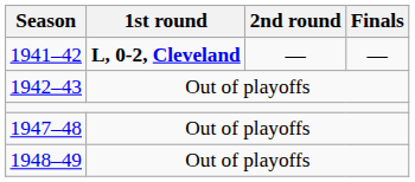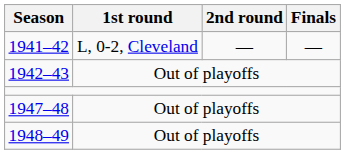1941–42 | 1st round: bold -> normal
